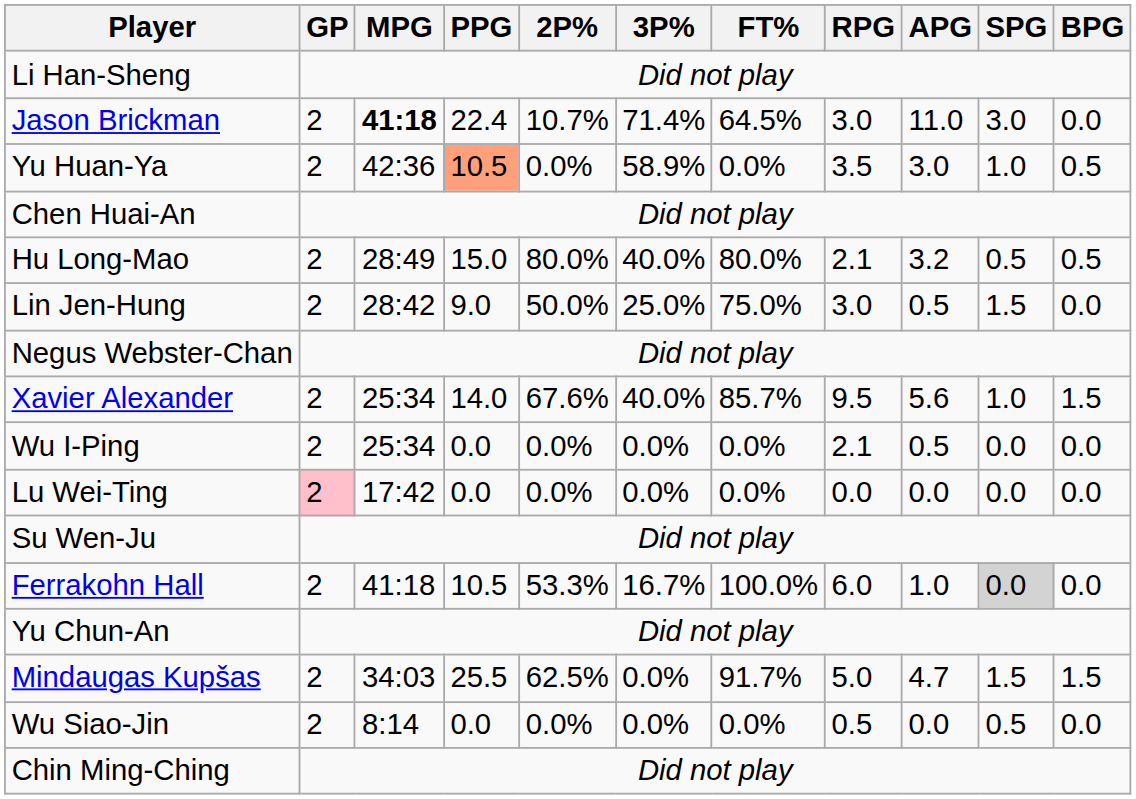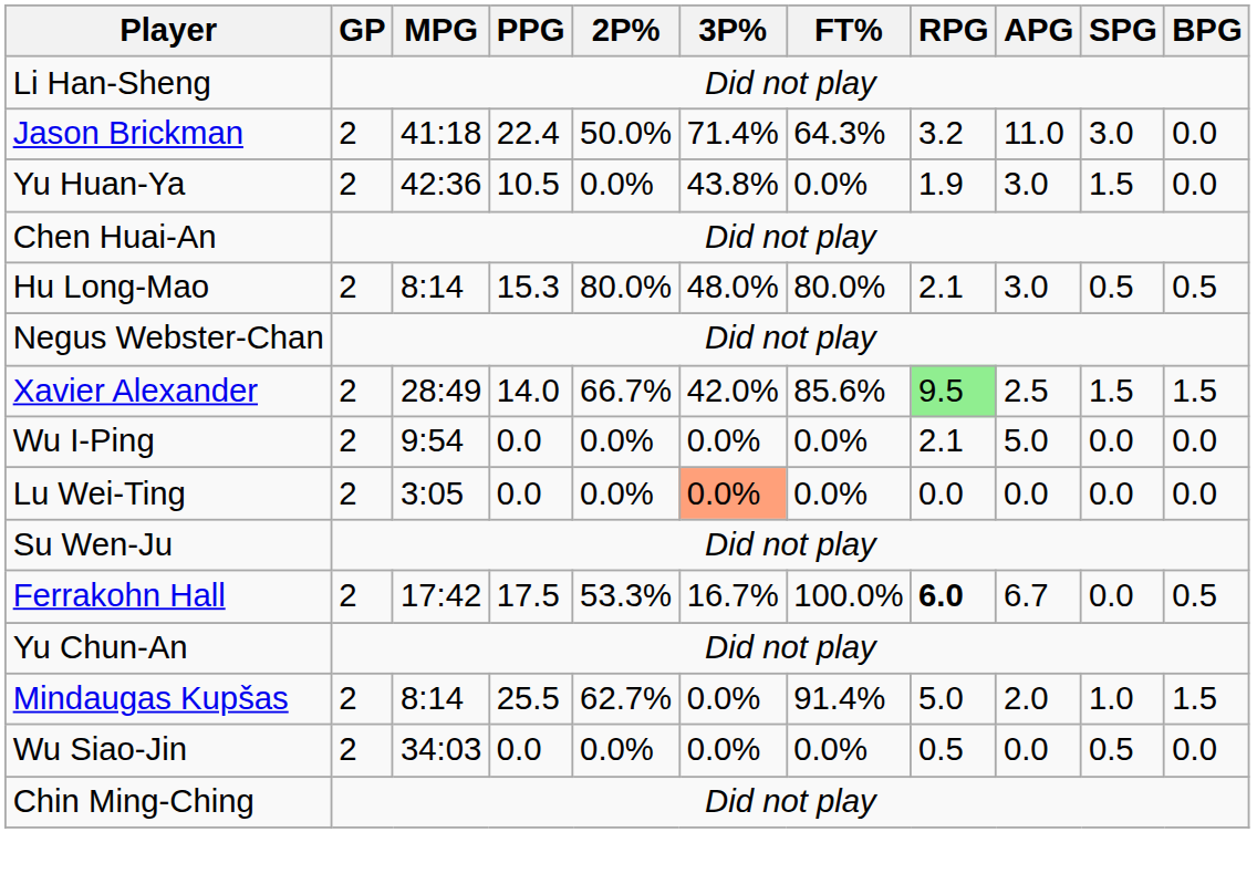Jason Brickman | MPG: bold -> normal
Jason Brickman | 2P%: 10.7% -> 50.0%
Jason Brickman | FT%: 64.5% -> 64.3%
Jason Brickman | RPG: 3.0 -> 3.2
Yu Huan-Ya | PPG: lightsalmon background -> no background
Yu Huan-Ya | 3P%: 58.9% -> 43.8%
Yu Huan-Ya | RPG: 3.5 -> 1.9
Yu Huan-Ya | SPG: 1.0 -> 1.5
Yu Huan-Ya | BPG: 0.5 -> 0.0
Hu Long-Mao | MPG: 28:49 -> 8:14
Hu Long-Mao | PPG: 15.0 -> 15.3
Hu Long-Mao | 3P%: 40.0% -> 48.0%
Hu Long-Mao | APG: 3.2 -> 3.0
- row: Lin Jen-Hung | 2 | 28:42 | 9.0 | 50.0% | 25.0% | 75.0% | 3.0 | 0.5 | 1.5 | 0.0
Xavier Alexander | MPG: 25:34 -> 28:49
Xavier Alexander | 2P%: 67.6% -> 66.7%
Xavier Alexander | 3P%: 40.0% -> 42.0%
Xavier Alexander | FT%: 85.7% -> 85.6%
Xavier Alexander | RPG: no background -> lightgreen background
Xavier Alexander | APG: 5.6 -> 2.5
Xavier Alexander | SPG: 1.0 -> 1.5
Wu I-Ping | MPG: 25:34 -> 9:54
Wu I-Ping | APG: 0.5 -> 5.0
Lu Wei-Ting | GP: pink background -> no background
Lu Wei-Ting | MPG: 17:42 -> 3:05
Lu Wei-Ting | 3P%: no background -> lightsalmon background
Ferrakohn Hall | MPG: 41:18 -> 17:42
Ferrakohn Hall | PPG: 10.5 -> 17.5
Ferrakohn Hall | RPG: normal -> bold
Ferrakohn Hall | APG: 1.0 -> 6.7
Ferrakohn Hall | SPG: lightgrey background -> no background
Ferrakohn Hall | BPG: 0.0 -> 0.5
Mindaugas Kupšas | MPG: 34:03 -> 8:14
Mindaugas Kupšas | 2P%: 62.5% -> 62.7%
Mindaugas Kupšas | FT%: 91.7% -> 91.4%
Mindaugas Kupšas | APG: 4.7 -> 2.0
Mindaugas Kupšas | SPG: 1.5 -> 1.0
Wu Siao-Jin | MPG: 8:14 -> 34:03
